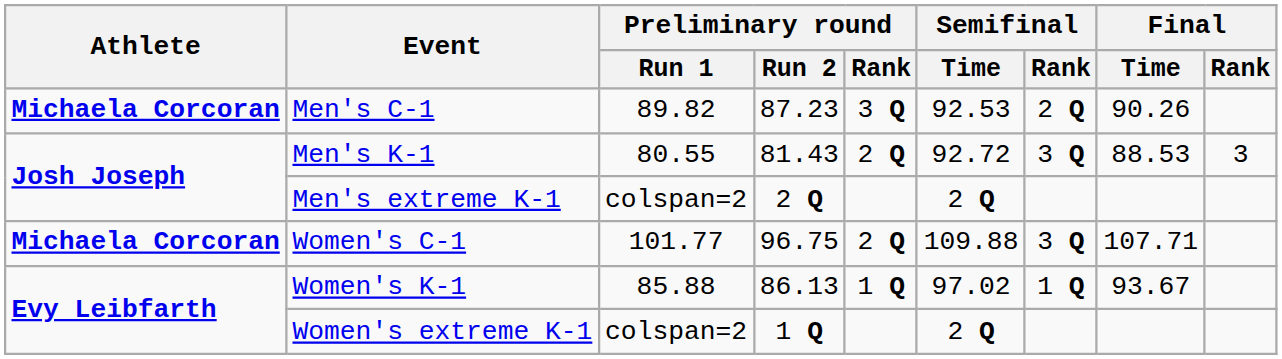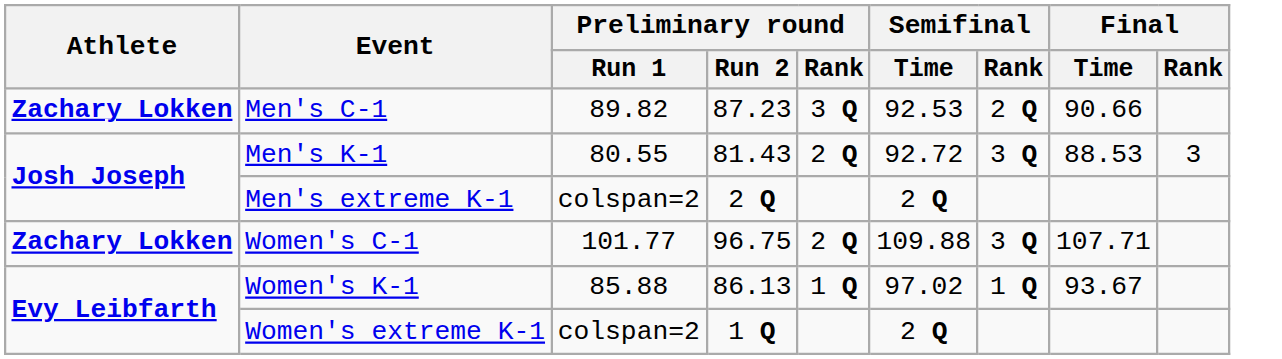Men's C-1 | Athlete: Michaela Corcoran -> Zachary Lokken
Men's C-1 | Final / Time: 90.26 -> 90.66
Women's C-1 | Athlete: Michaela Corcoran -> Zachary Lokken
